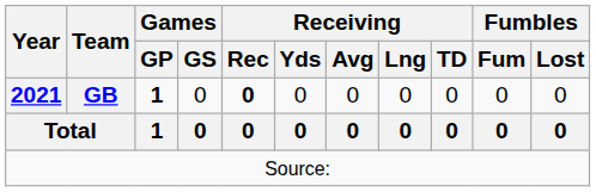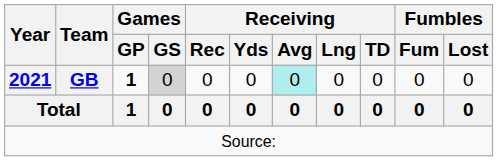2021 | Games / GS: no background -> lightgrey background
2021 | Receiving / Rec: bold -> normal
2021 | Receiving / Avg: no background -> paleturquoise background
